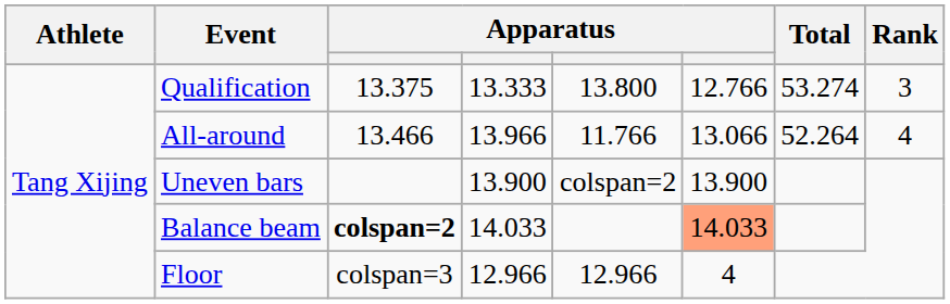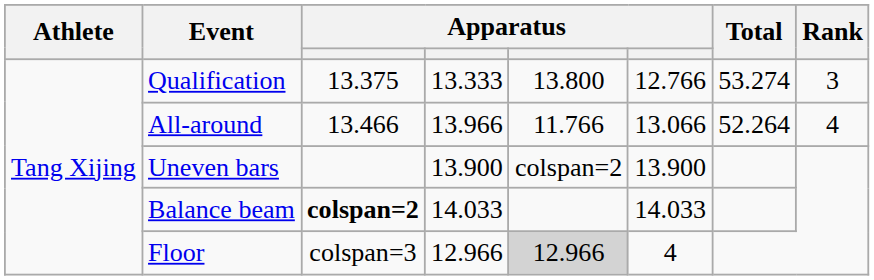Balance beam | column 6: lightsalmon background -> no background
Floor | column 5: no background -> lightgrey background
